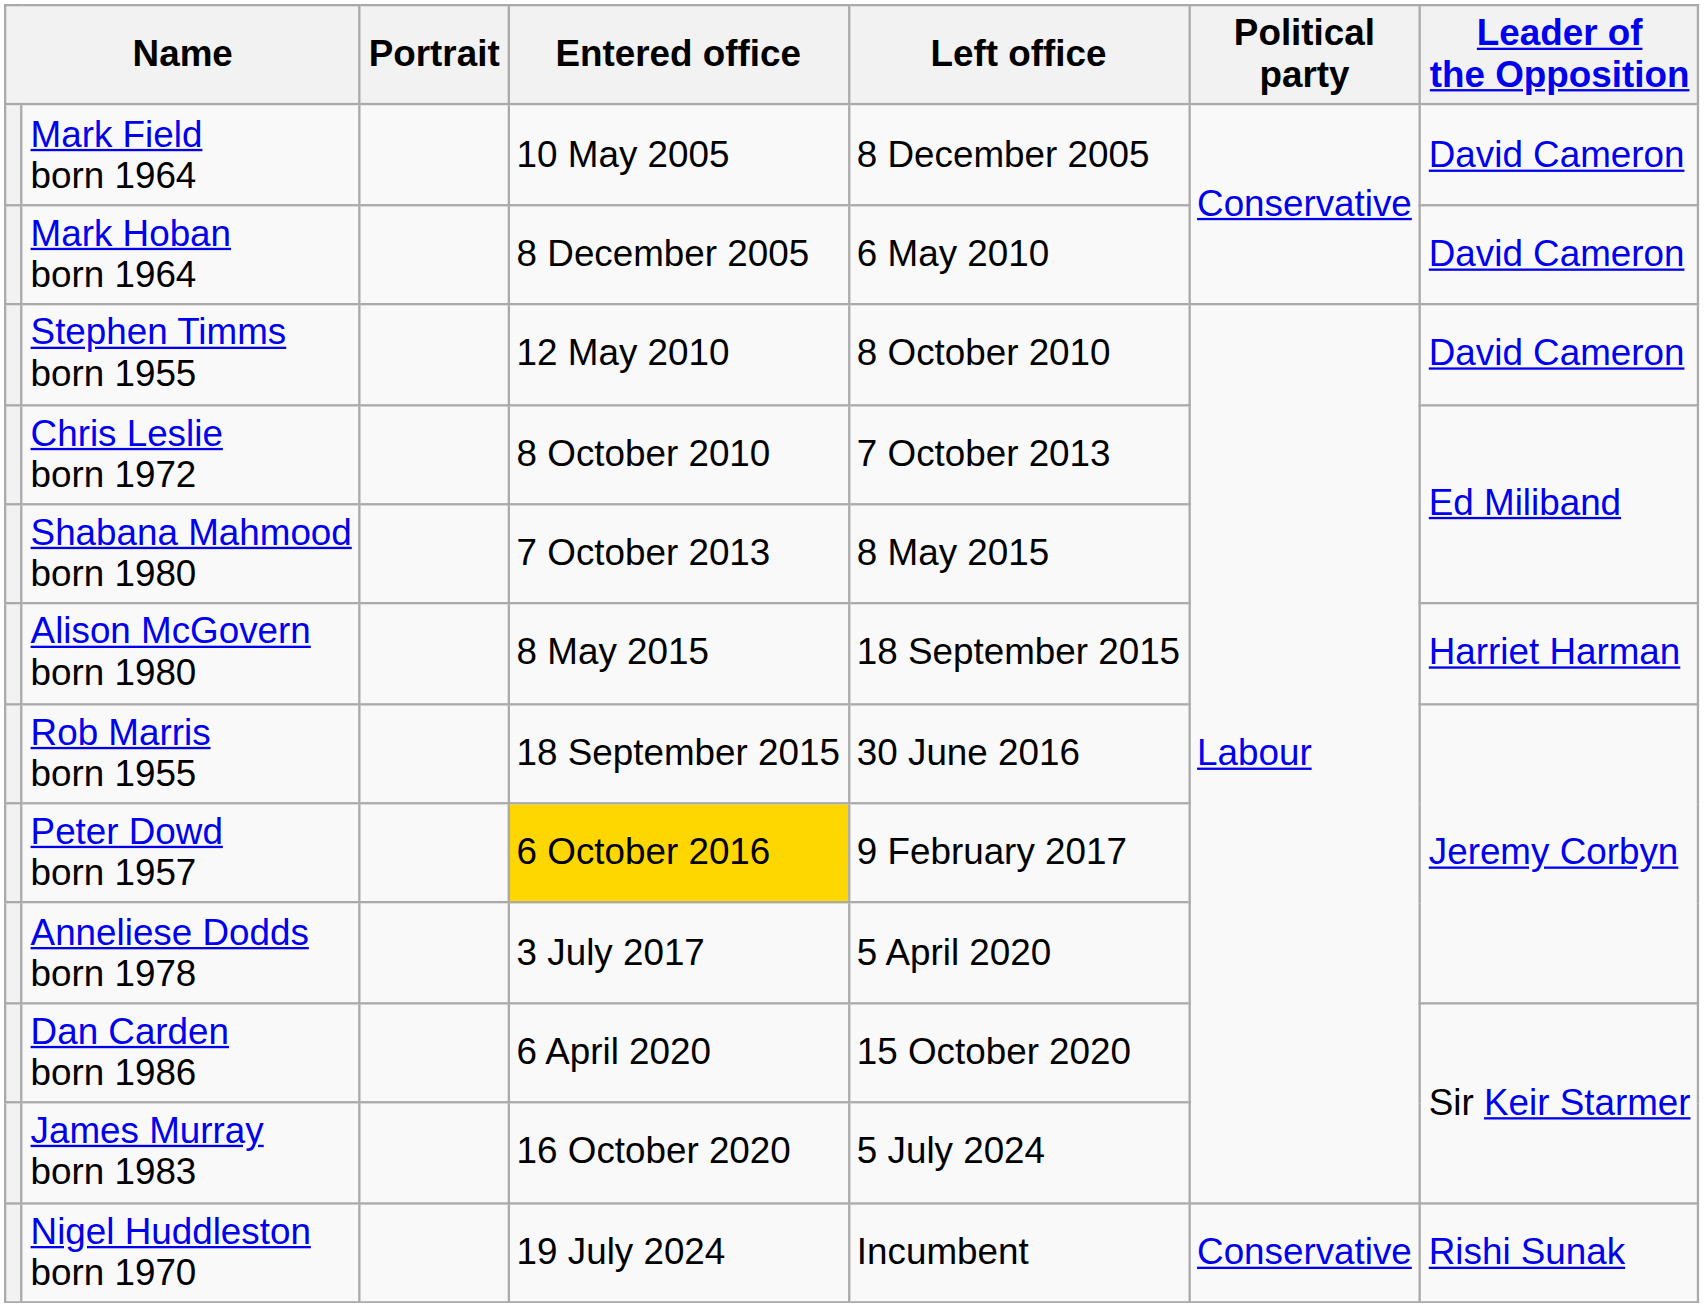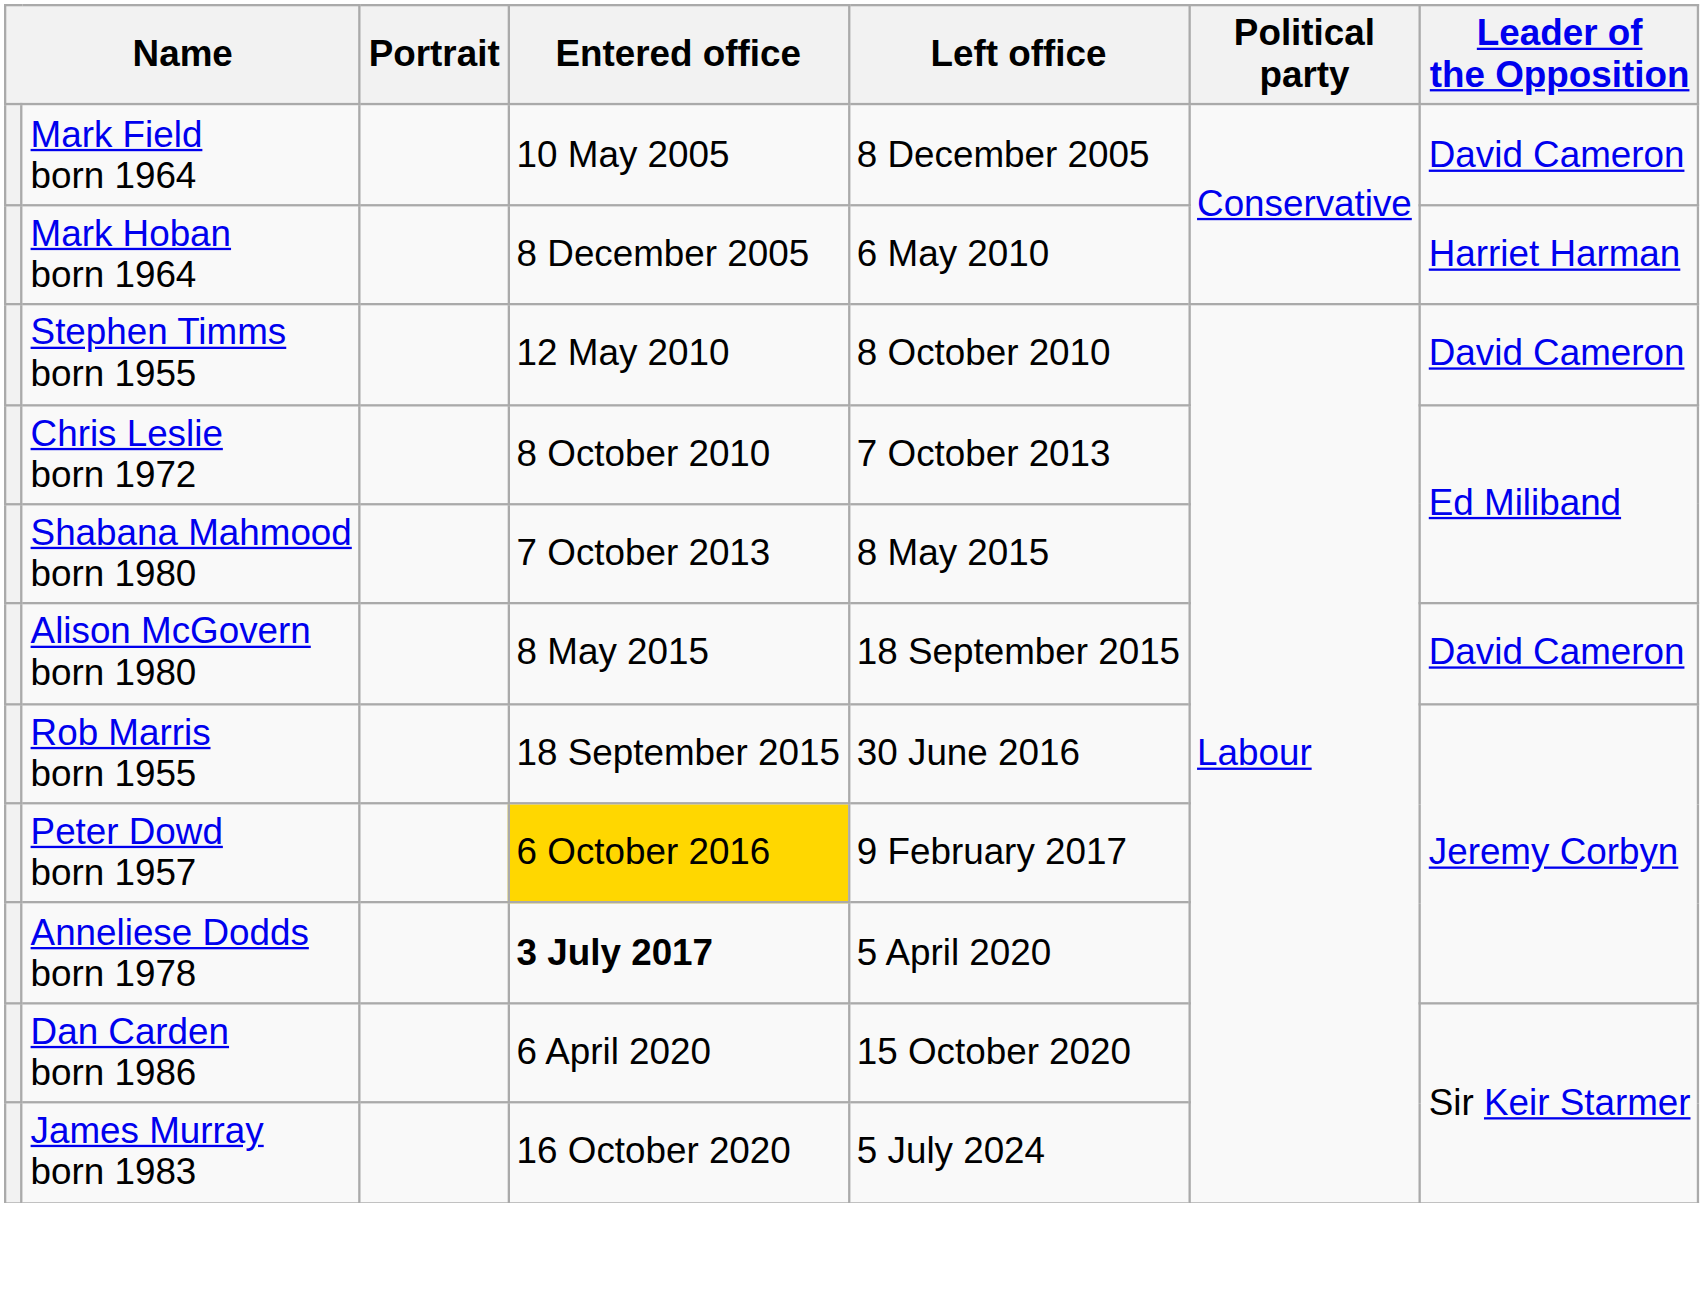Mark Hoban born 1964 | Leader of the Opposition: David Cameron -> Harriet Harman
Alison McGovern born 1980 | Leader of the Opposition: Harriet Harman -> David Cameron
Anneliese Dodds born 1978 | Entered office: normal -> bold
- row: Nigel Huddleston born 1970 | 19 July 2024 | Incumbent | Conservative | Rishi Sunak
